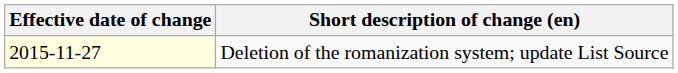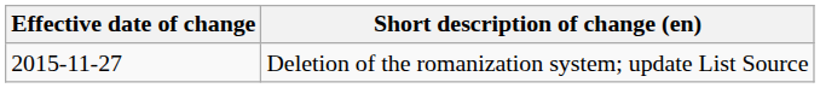Deletion of the romanization system; update List Source | Effective date of change: lightyellow background -> no background
